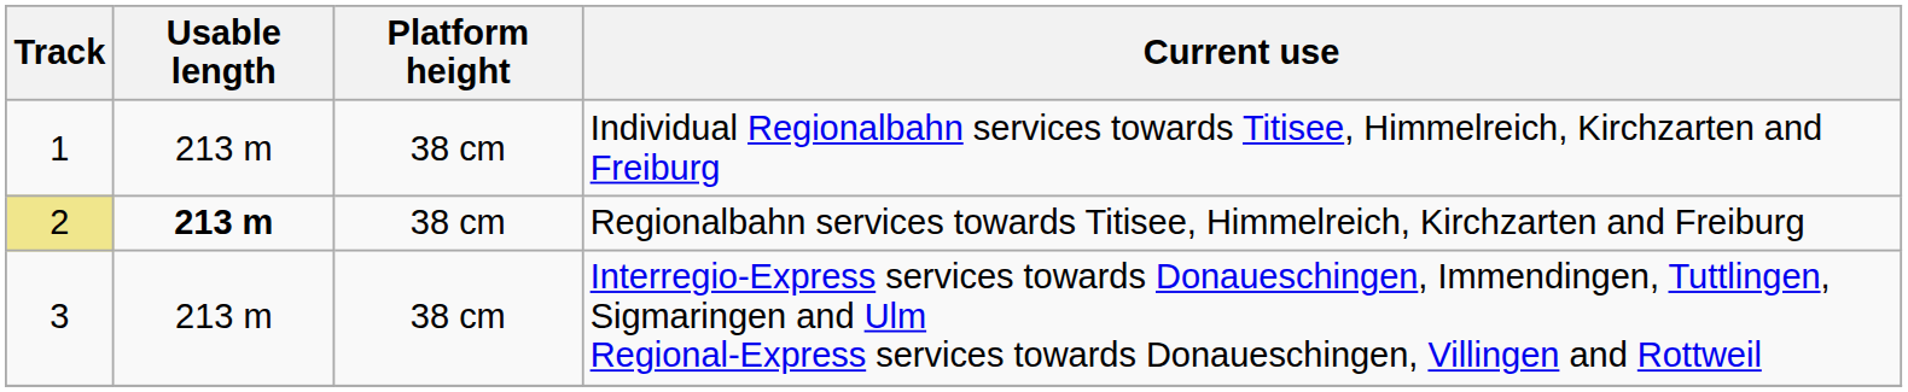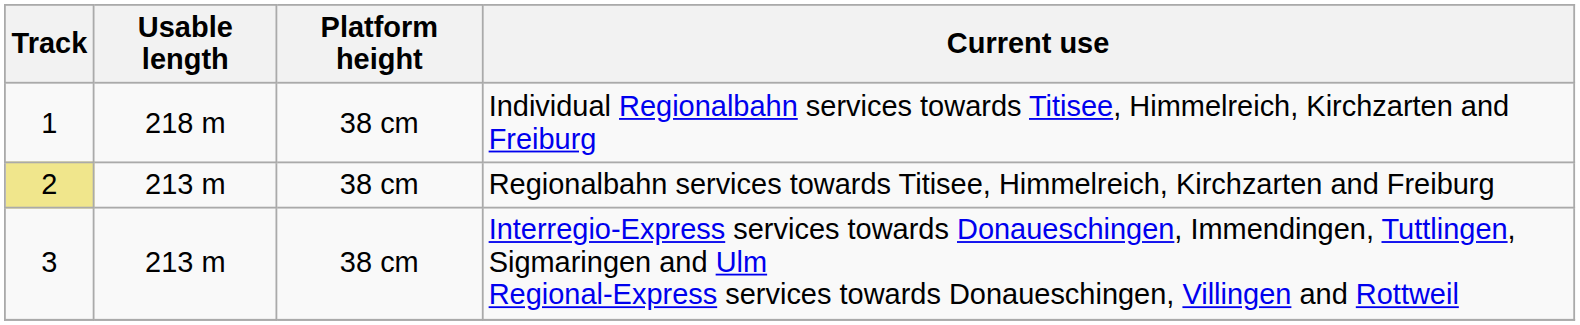row 2 | Usable length: 213 m -> 218 m
row 3 | Usable length: bold -> normal
